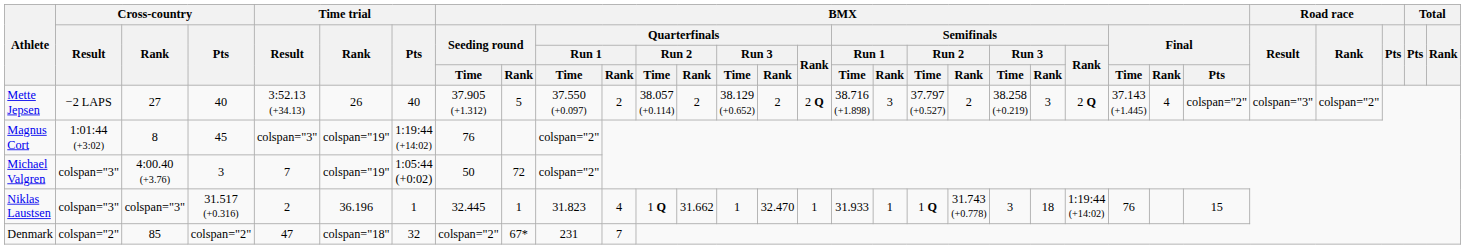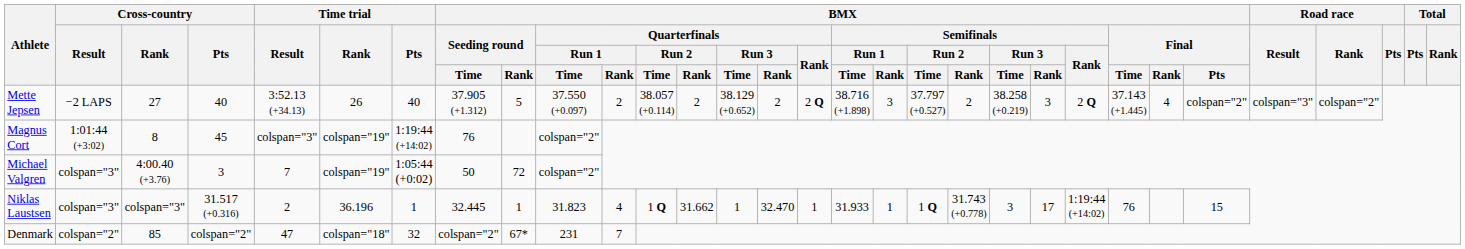Niklas Laustsen | BMX / Semifinals / Run 3 / Rank: 18 -> 17
